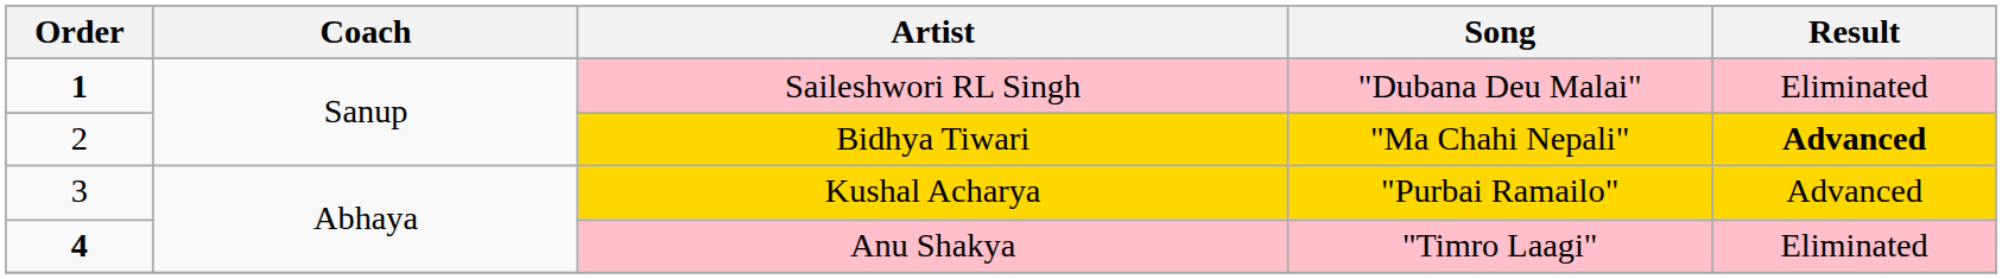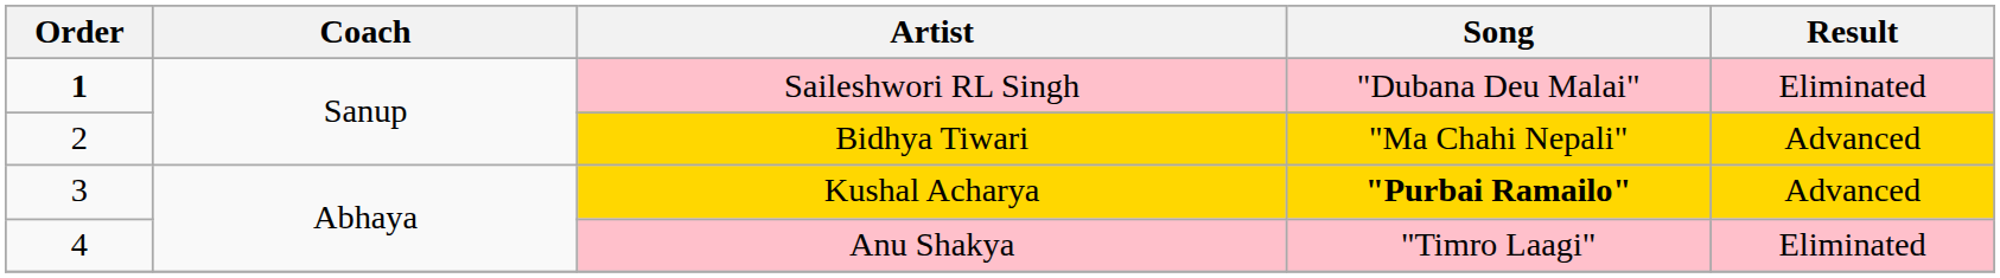Bidhya Tiwari | Result: bold -> normal
Kushal Acharya | Song: normal -> bold
Anu Shakya | Order: bold -> normal
